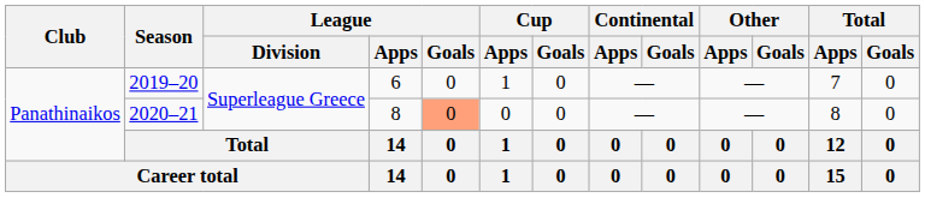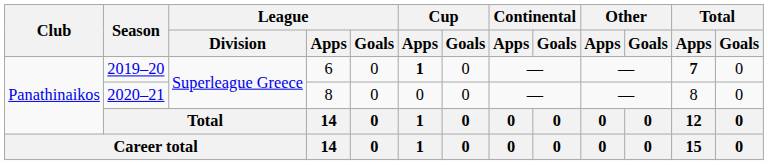2019–20 | Cup / Apps: normal -> bold
2019–20 | Total / Apps: normal -> bold
2020–21 | League / Goals: lightsalmon background -> no background
